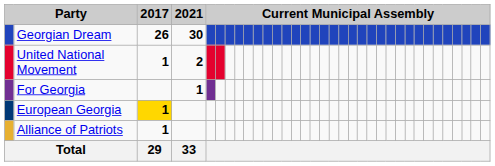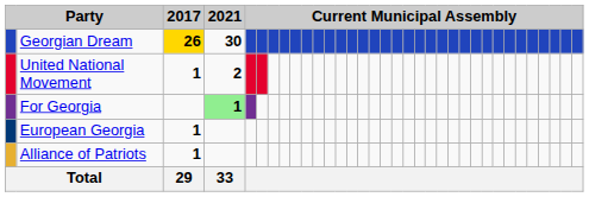Georgian Dream | 2017: no background -> gold background
For Georgia | 2021: no background -> lightgreen background
European Georgia | 2017: gold background -> no background
